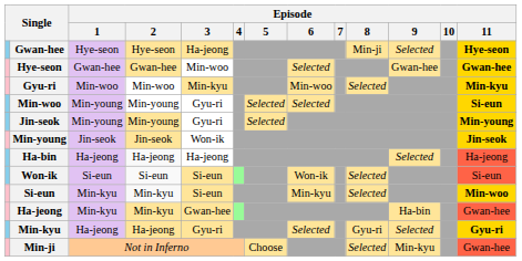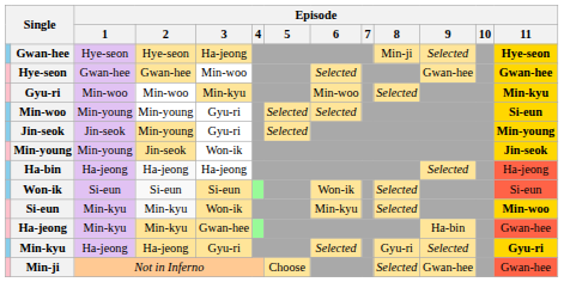row 7 | Episode / 1: Min-young -> Jin-seok
row 8 | Episode / 1: Jin-seok -> Min-young
row 11 | Episode / 3: Si-eun -> Won-ik
row 14 | Episode / 9: Min-kyu -> Gwan-hee
